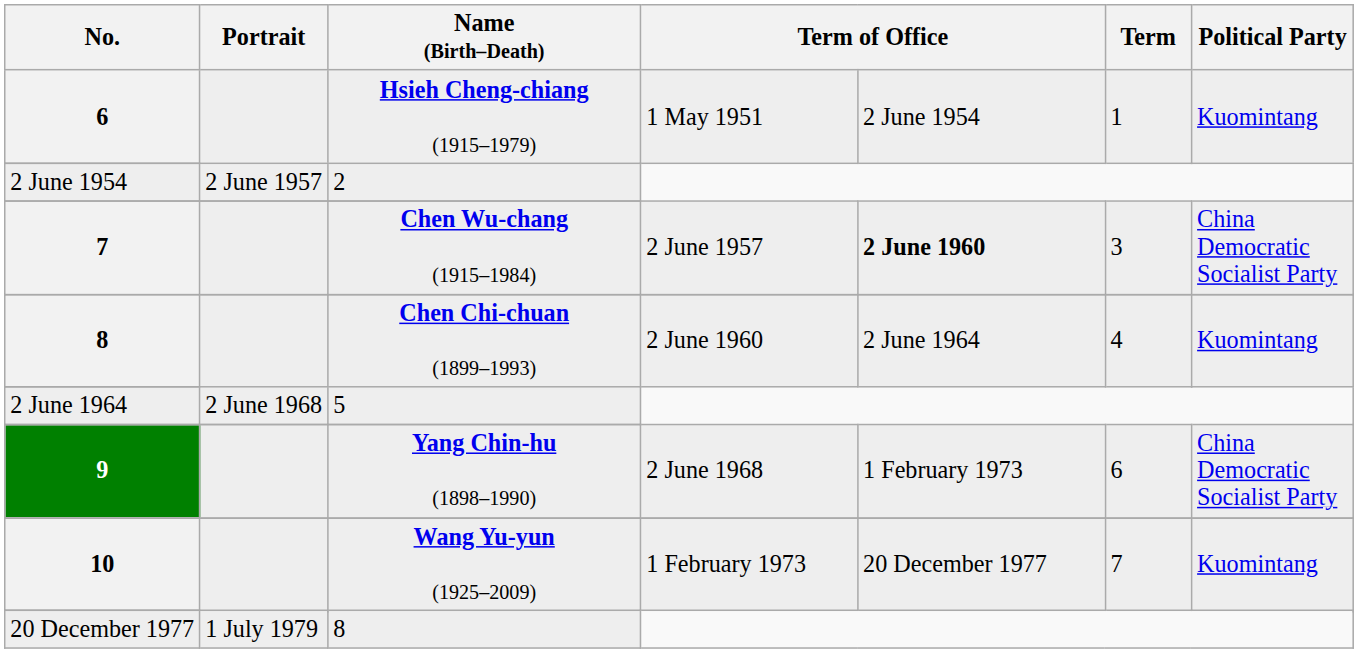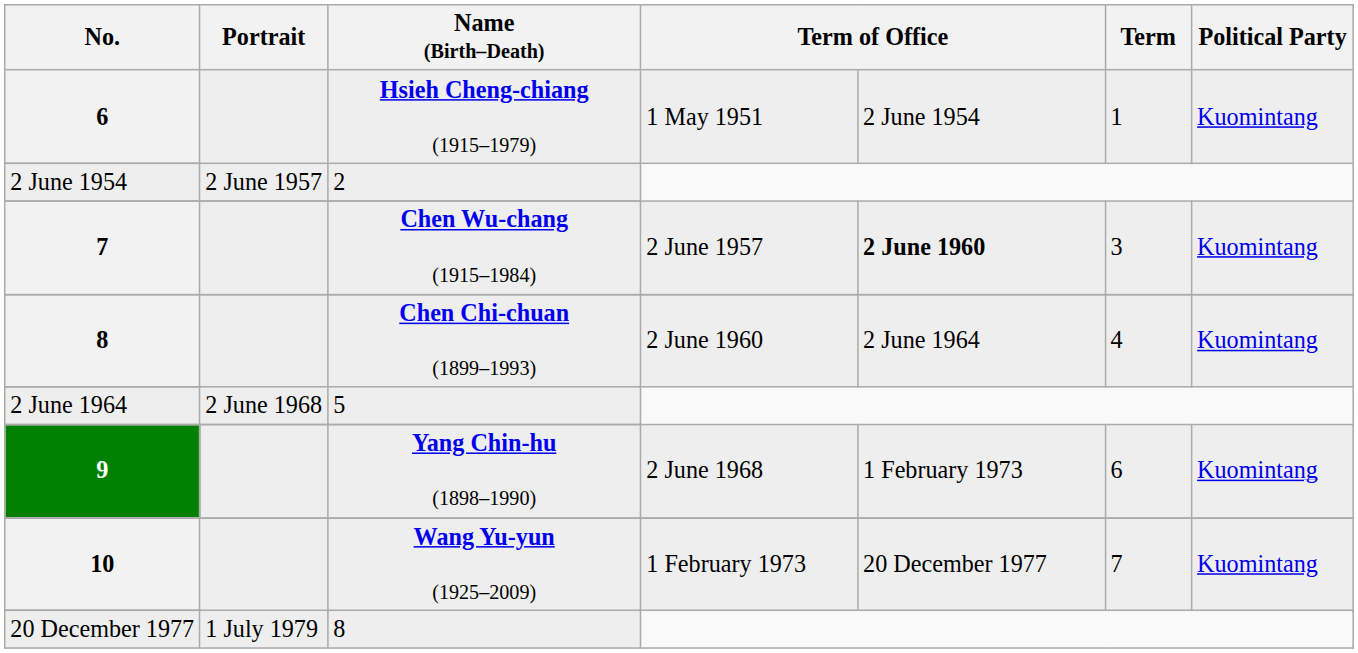Chen Wu-chang (1915–1984) | Political Party: China Democratic Socialist Party -> Kuomintang
Yang Chin-hu (1898–1990) | Political Party: China Democratic Socialist Party -> Kuomintang
